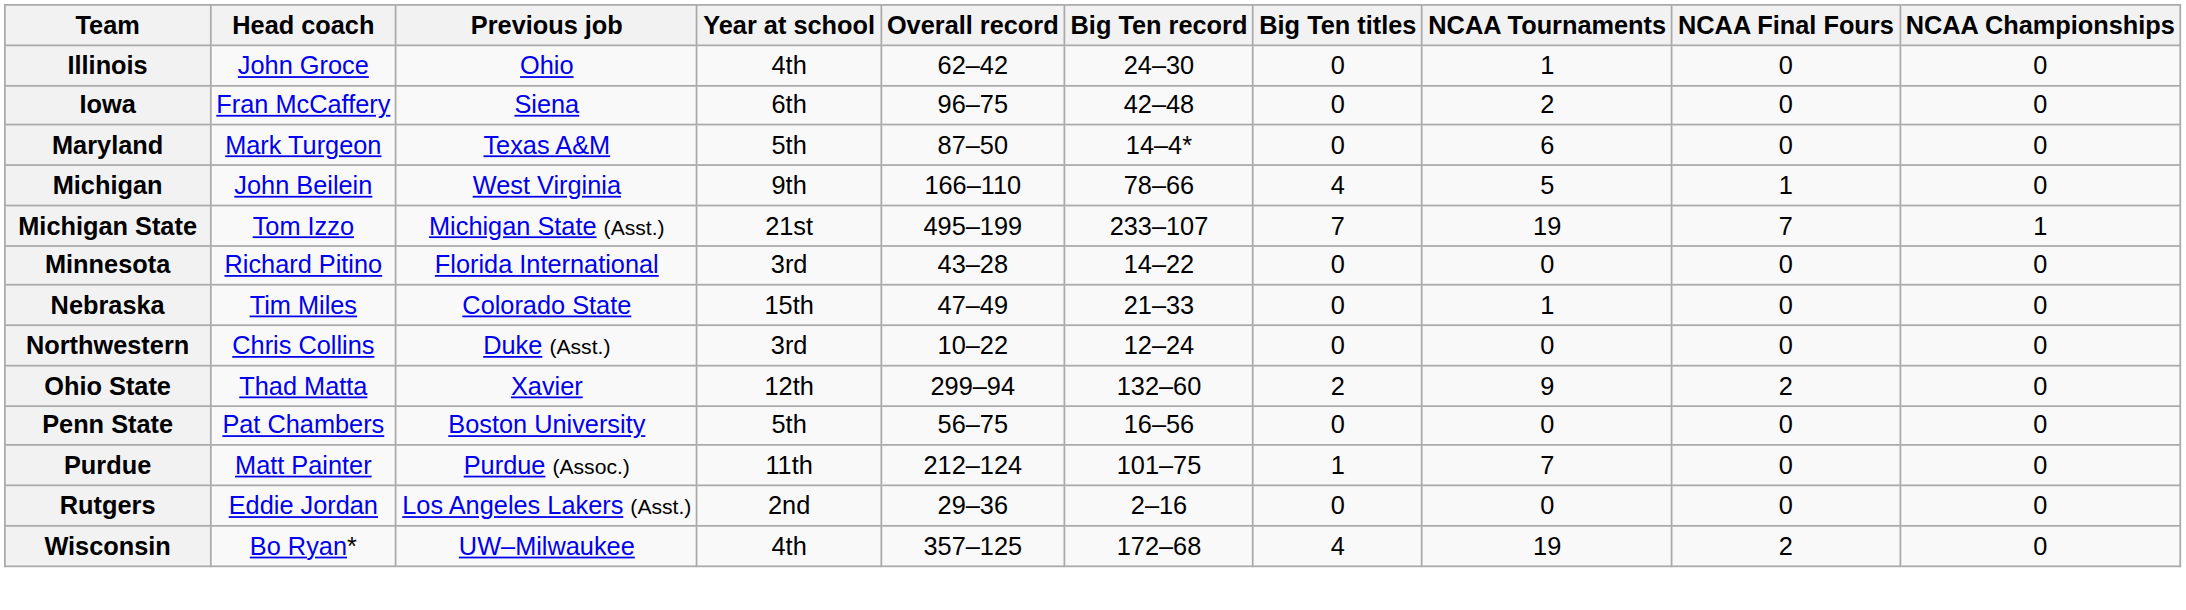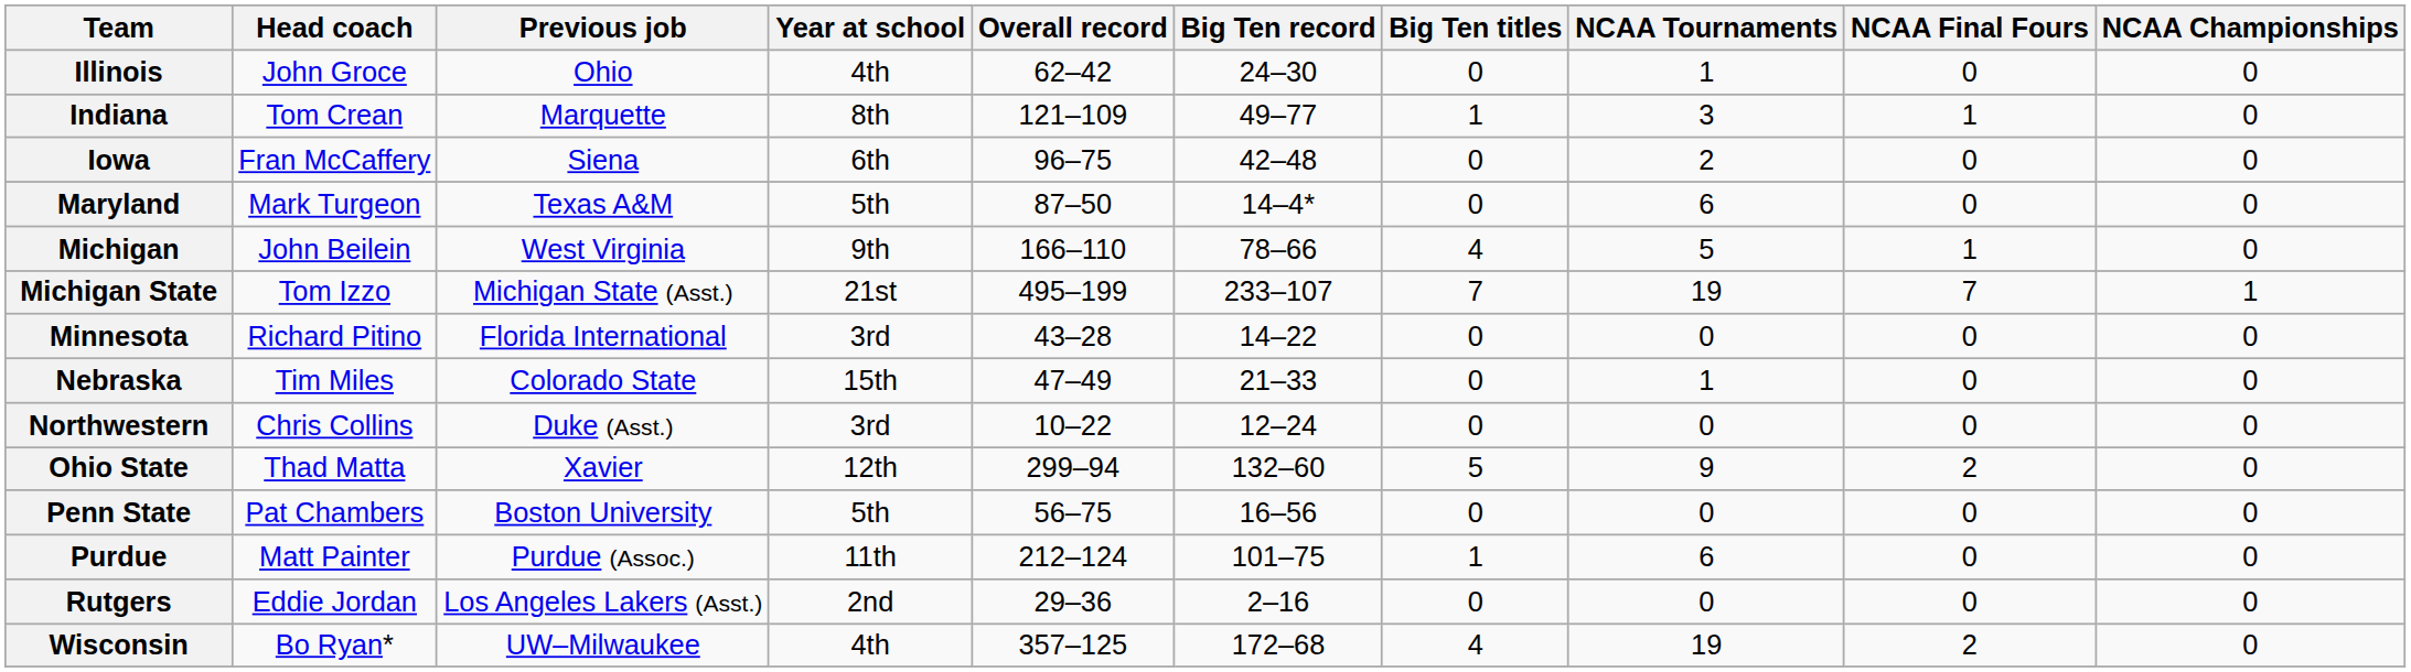+ row: Indiana | Tom Crean | Marquette | 8th | 121–109 | 49–77 | 1 | 3 | 1 | 0
Ohio State | Big Ten titles: 2 -> 5
Purdue | NCAA Tournaments: 7 -> 6
